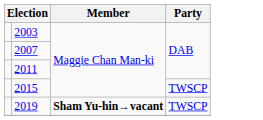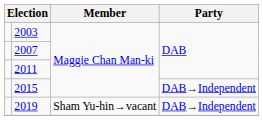2015 | Party: TWSCP -> DAB→Independent
2019 | Member: bold -> normal
2019 | Party: TWSCP -> DAB→Independent
